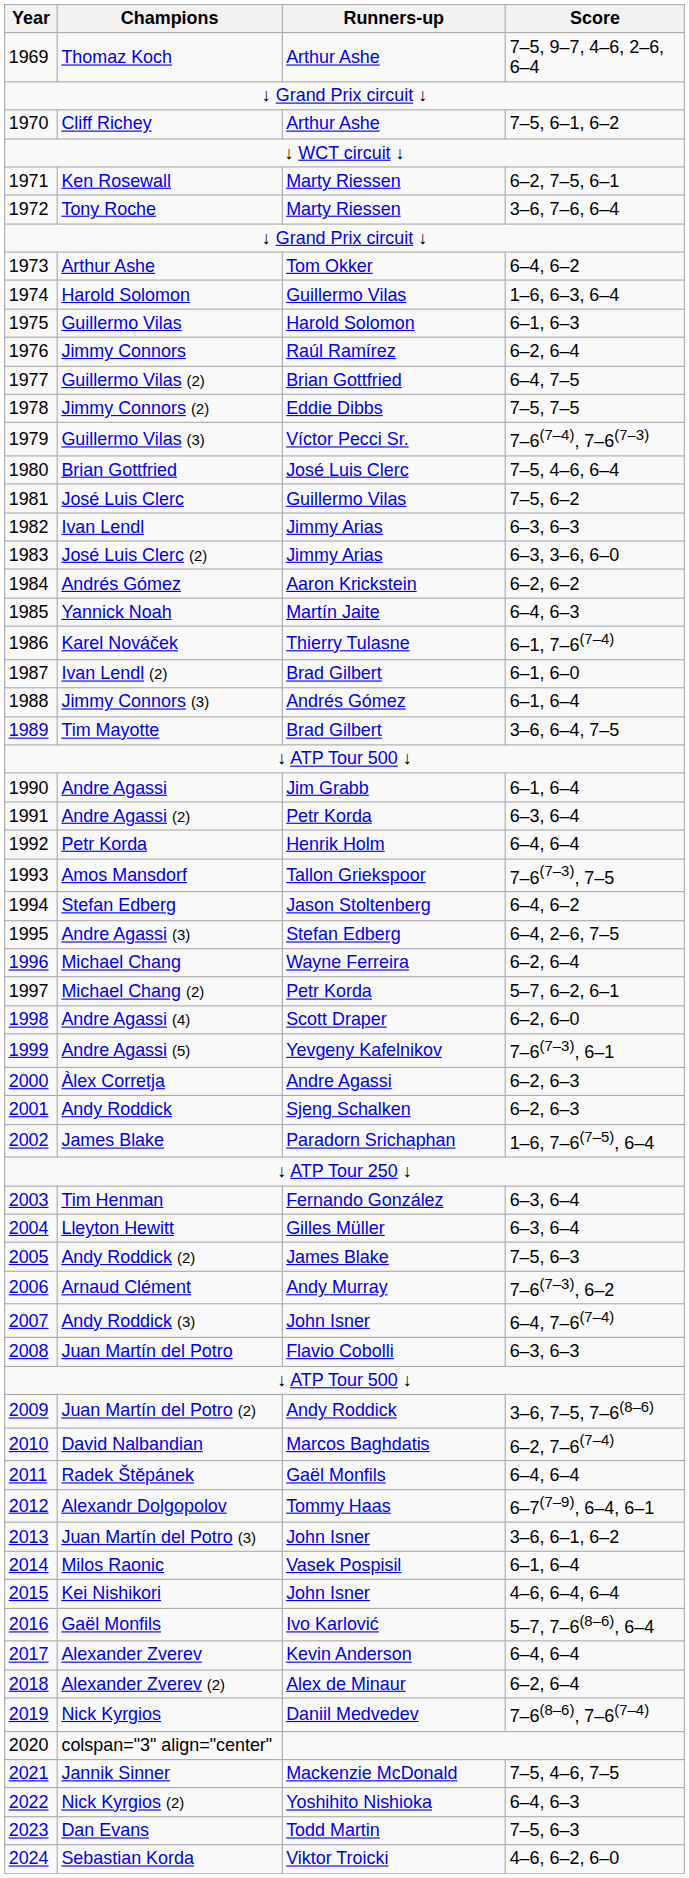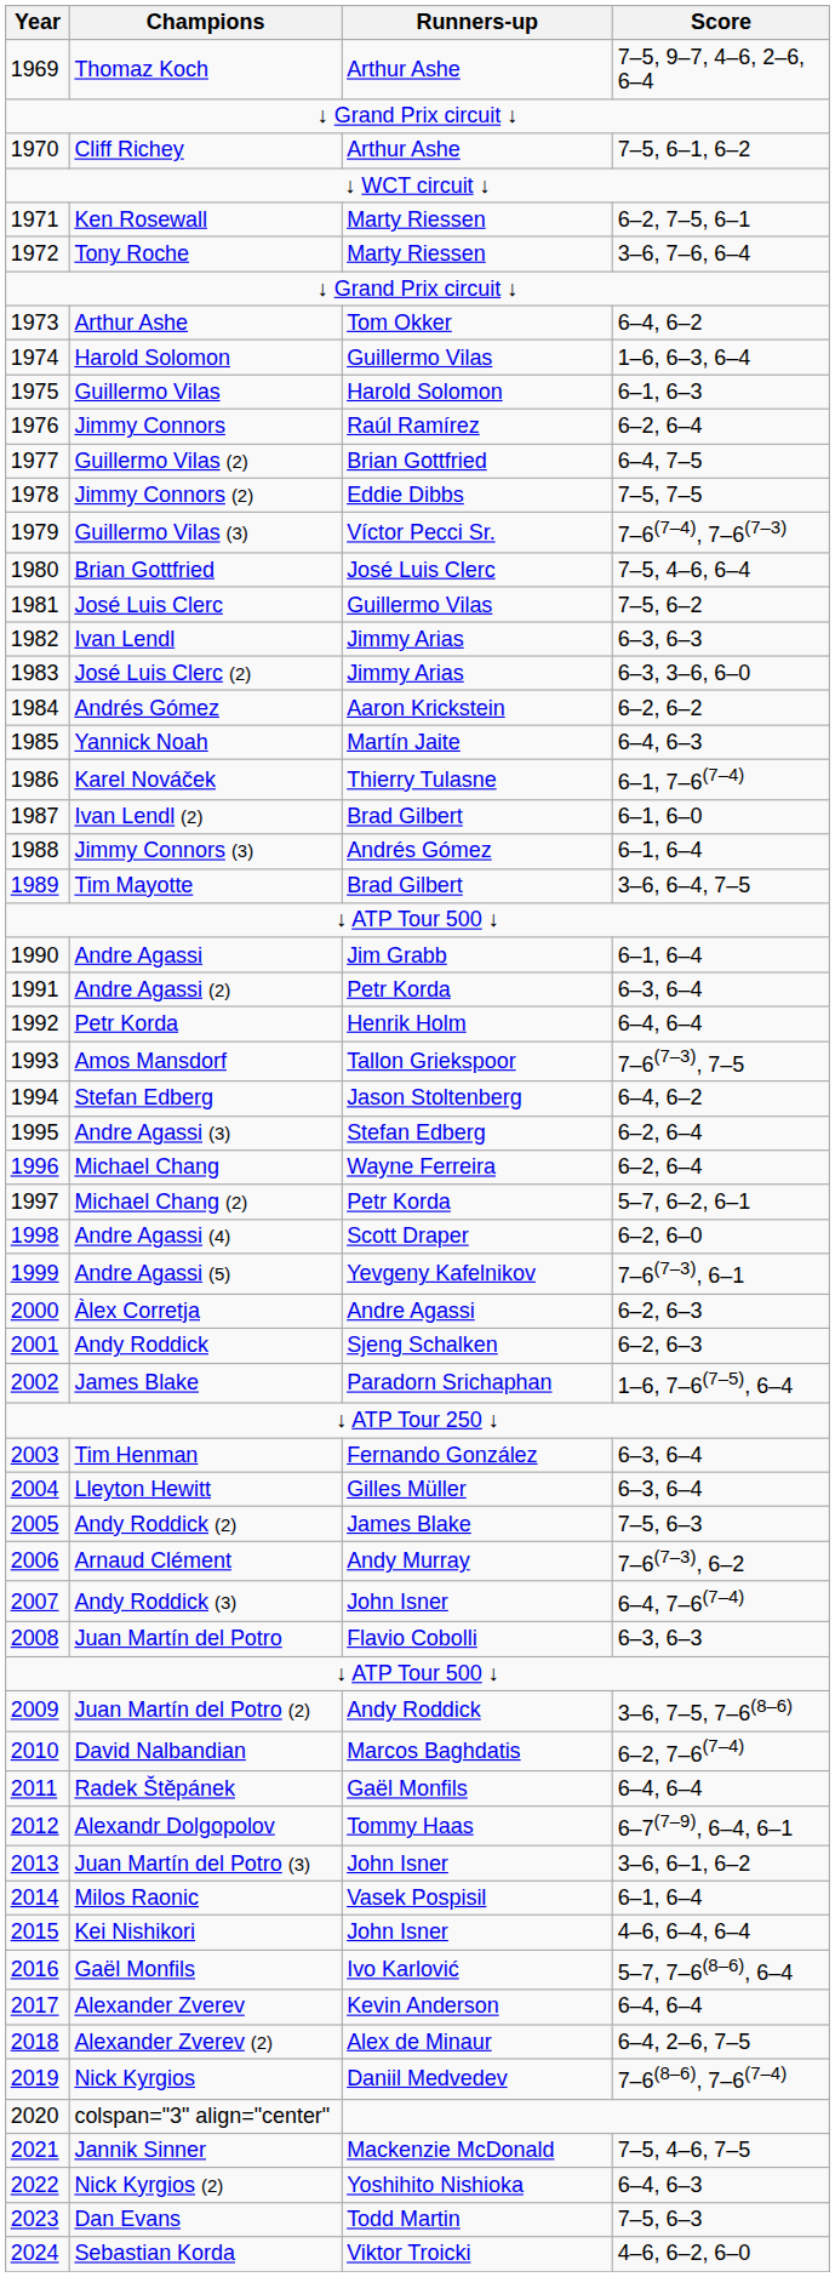Andre Agassi (3) | Score: 6–4, 2–6, 7–5 -> 6–2, 6–4
Alexander Zverev (2) | Score: 6–2, 6–4 -> 6–4, 2–6, 7–5
